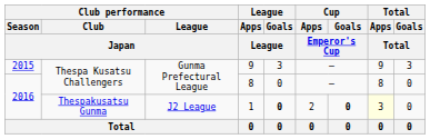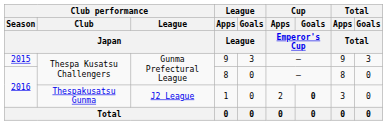1 | League / Goals / League: bold -> normal
1 | Total / Apps / Total: lightyellow background -> no background
